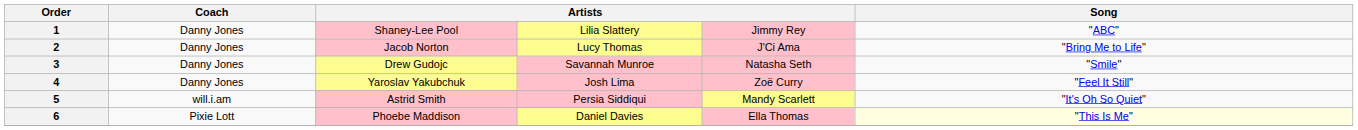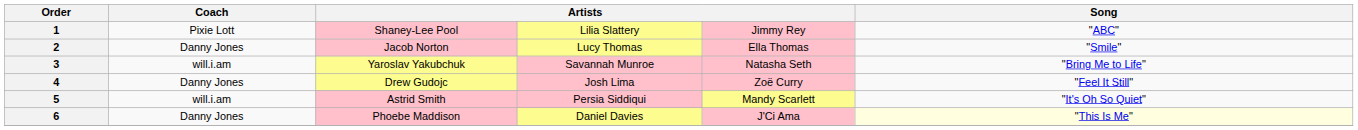1 | Coach: Danny Jones -> Pixie Lott
2 | column 5: J'Ci Ama -> Ella Thomas
2 | Song: "Bring Me to Life" -> "Smile"
3 | Coach: Danny Jones -> will.i.am
3 | column 3: Drew Gudojc -> Yaroslav Yakubchuk
3 | Song: "Smile" -> "Bring Me to Life"
4 | column 3: Yaroslav Yakubchuk -> Drew Gudojc
6 | Coach: Pixie Lott -> Danny Jones
6 | column 5: Ella Thomas -> J'Ci Ama
